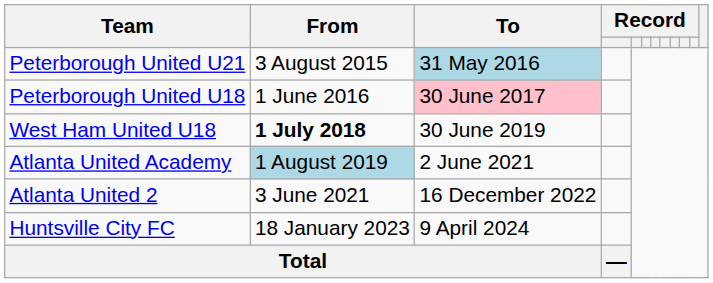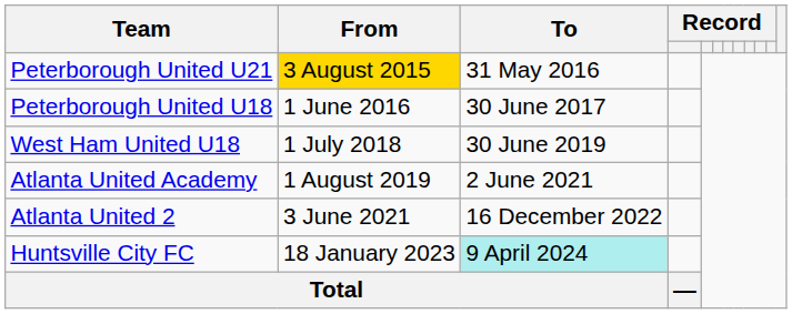Peterborough United U21 | From: no background -> gold background
Peterborough United U21 | To: lightblue background -> no background
Peterborough United U18 | To: pink background -> no background
West Ham United U18 | From: bold -> normal
Atlanta United Academy | From: lightblue background -> no background
Huntsville City FC | To: no background -> paleturquoise background
